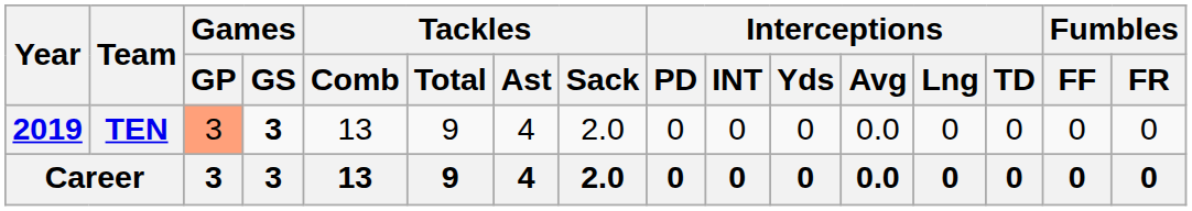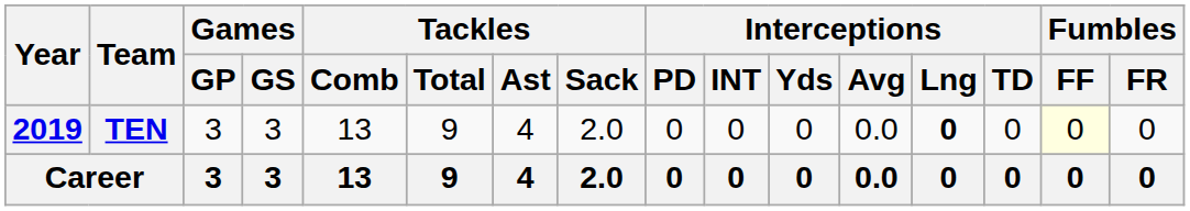TEN | Games / GP: lightsalmon background -> no background
TEN | Games / GS: bold -> normal
TEN | Interceptions / Lng: normal -> bold
TEN | Fumbles / FF: no background -> lightyellow background
